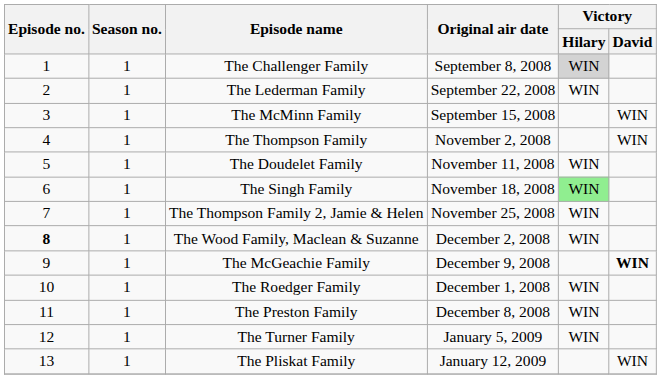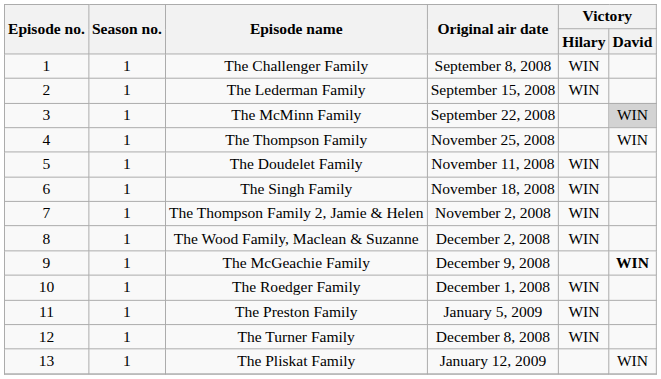The Challenger Family | Victory / Hilary: lightgrey background -> no background
The Lederman Family | Original air date: September 22, 2008 -> September 15, 2008
The McMinn Family | Original air date: September 15, 2008 -> September 22, 2008
The McMinn Family | Victory / David: no background -> lightgrey background
The Thompson Family | Original air date: November 2, 2008 -> November 25, 2008
The Singh Family | Victory / Hilary: lightgreen background -> no background
The Thompson Family 2, Jamie & Helen | Original air date: November 25, 2008 -> November 2, 2008
The Wood Family, Maclean & Suzanne | Episode no.: bold -> normal
The Preston Family | Original air date: December 8, 2008 -> January 5, 2009
The Turner Family | Original air date: January 5, 2009 -> December 8, 2008
